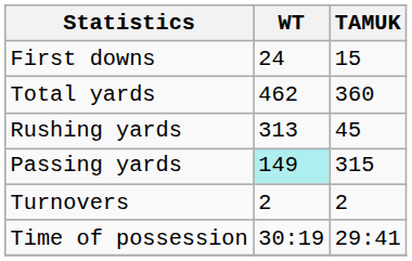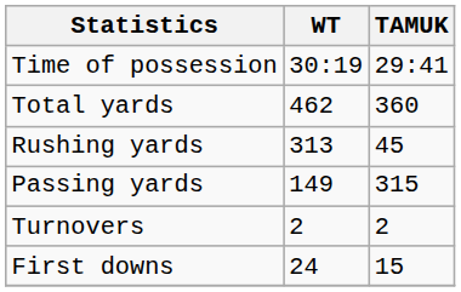rows swapped: First downs <-> Time of possession
Passing yards | WT: paleturquoise background -> no background
